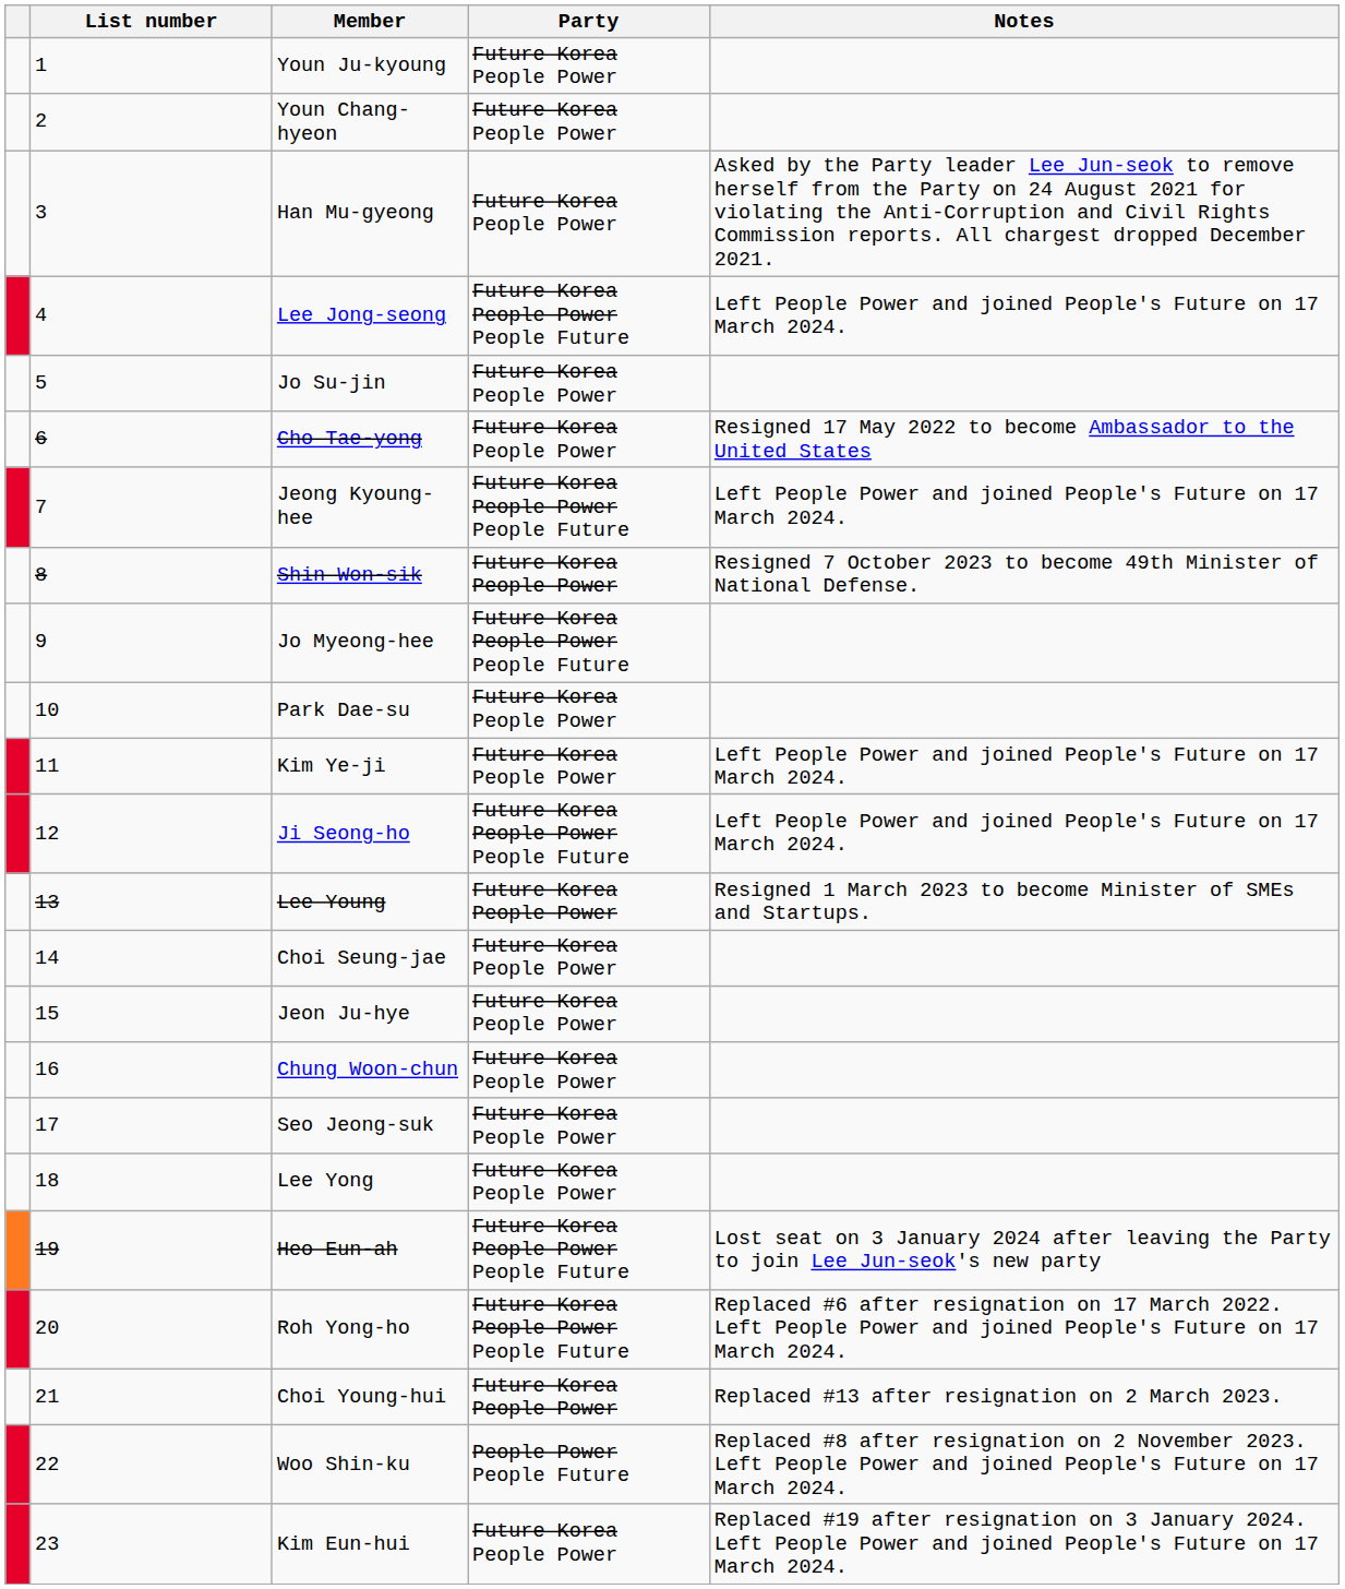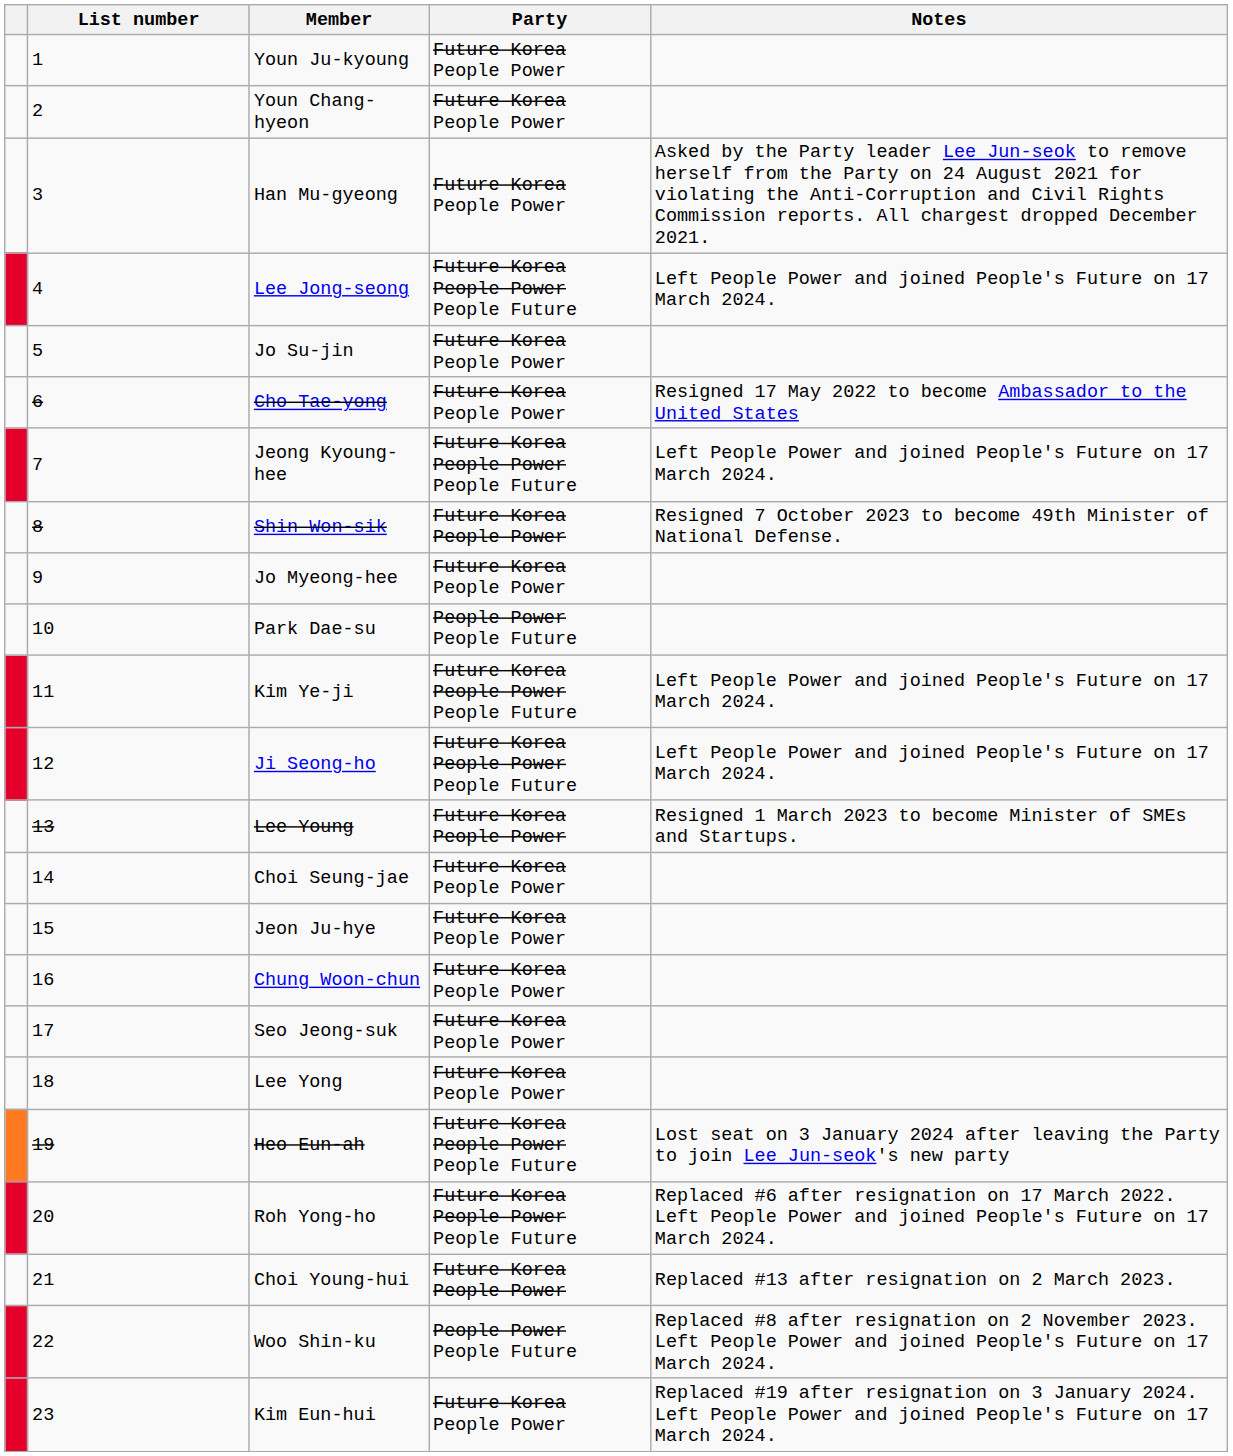Jo Myeong-hee | Party: Future Korea People Power People Future -> Future Korea People Power
Park Dae-su | Party: Future Korea People Power -> People Power People Future
Kim Ye-ji | Party: Future Korea People Power -> Future Korea People Power People Future
